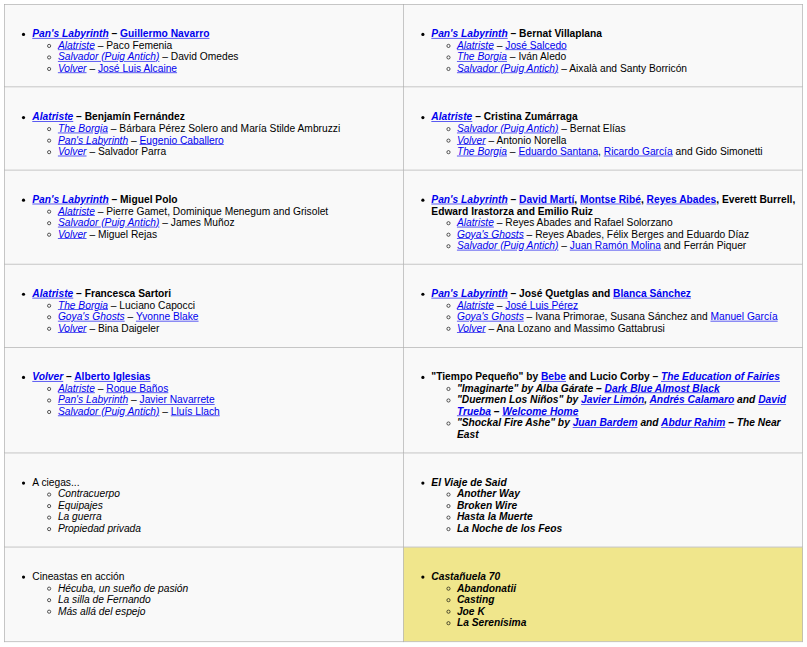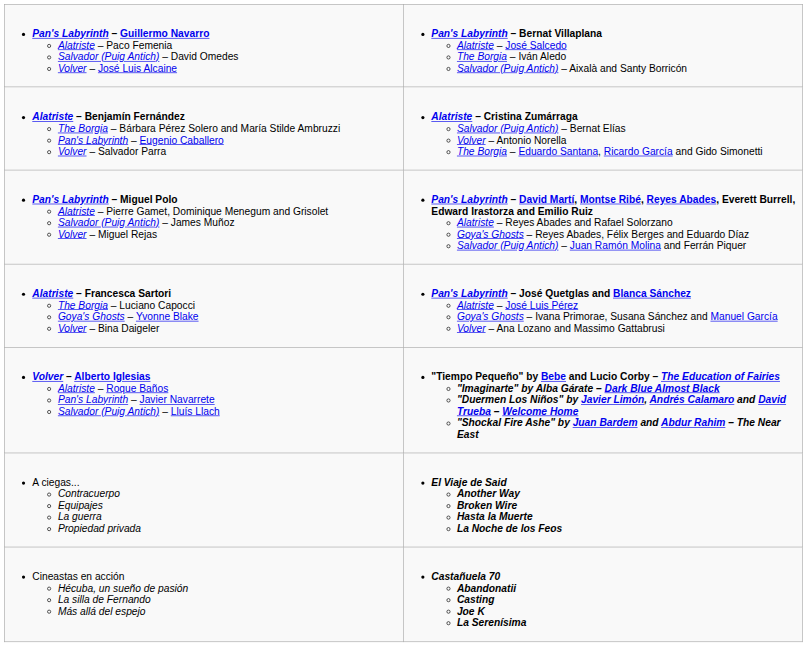row 7 | column 2: khaki background -> no background
